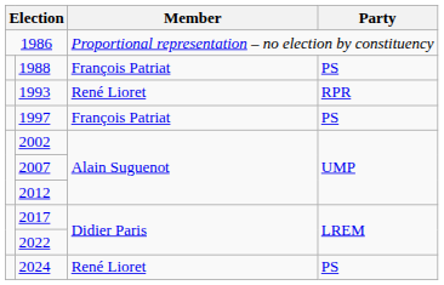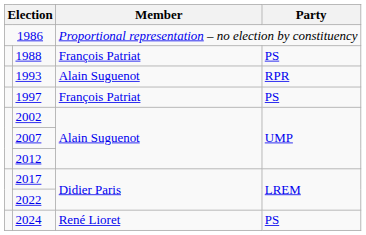1993 | Member: René Lioret -> Alain Suguenot
